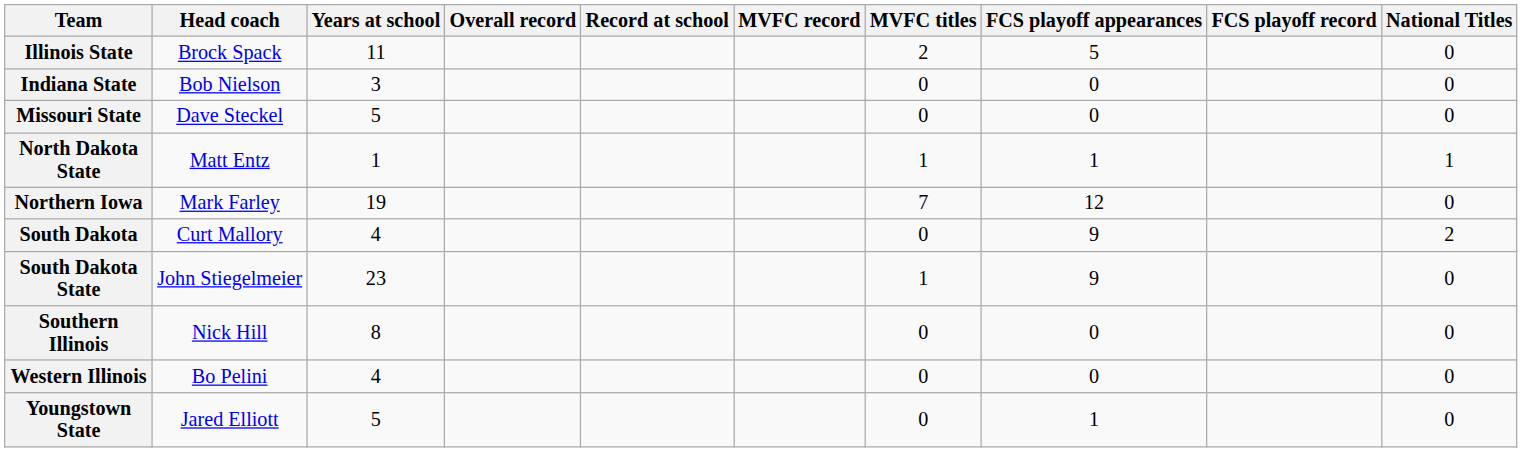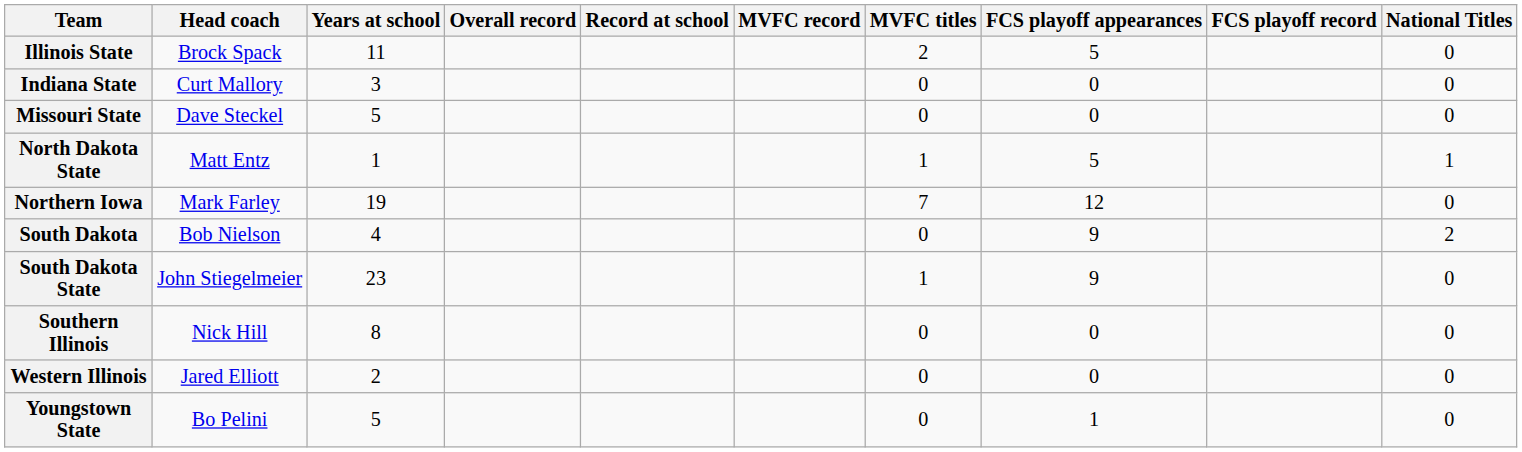Indiana State | Head coach: Bob Nielson -> Curt Mallory
North Dakota State | FCS playoff appearances: 1 -> 5
South Dakota | Head coach: Curt Mallory -> Bob Nielson
Western Illinois | Head coach: Bo Pelini -> Jared Elliott
Western Illinois | Years at school: 4 -> 2
Youngstown State | Head coach: Jared Elliott -> Bo Pelini
